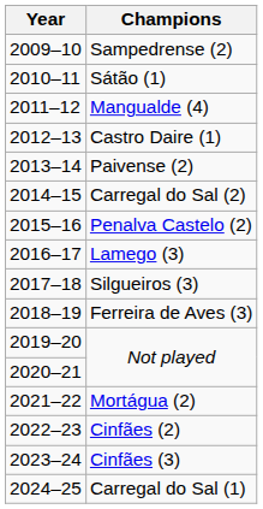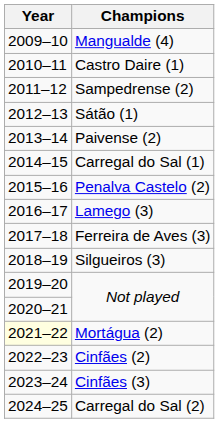row 2 | Champions: Sampedrense (2) -> Mangualde (4)
row 3 | Champions: Sátão (1) -> Castro Daire (1)
row 4 | Champions: Mangualde (4) -> Sampedrense (2)
row 5 | Champions: Castro Daire (1) -> Sátão (1)
row 7 | Champions: Carregal do Sal (2) -> Carregal do Sal (1)
row 10 | Champions: Silgueiros (3) -> Ferreira de Aves (3)
row 11 | Champions: Ferreira de Aves (3) -> Silgueiros (3)
row 14 | Year: no background -> lightyellow background
row 17 | Champions: Carregal do Sal (1) -> Carregal do Sal (2)
